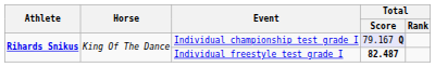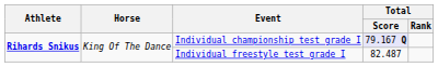Individual freestyle test grade I | Total / Score: bold -> normal
